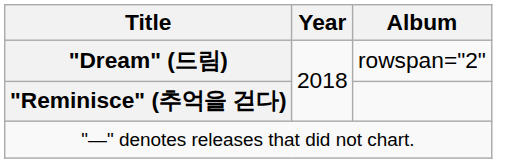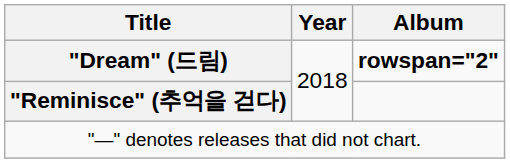"Dream" (드림) | Album: normal -> bold
